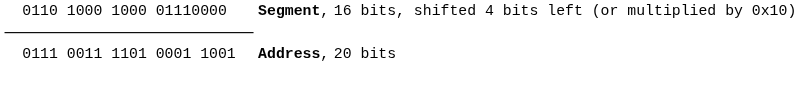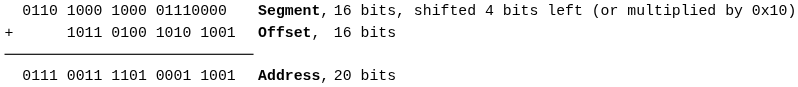+ row: + 1011 0100 1010 1001 | Offset, | 16 bits
